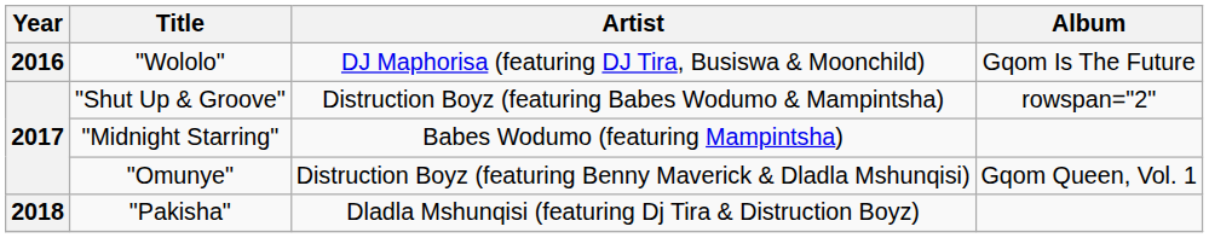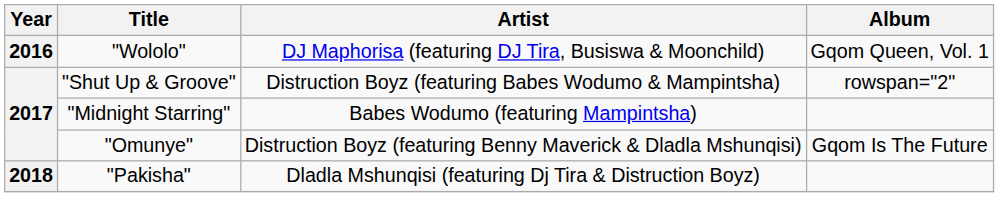"Wololo" | Album: Gqom Is The Future -> Gqom Queen, Vol. 1
"Omunye" | Album: Gqom Queen, Vol. 1 -> Gqom Is The Future
